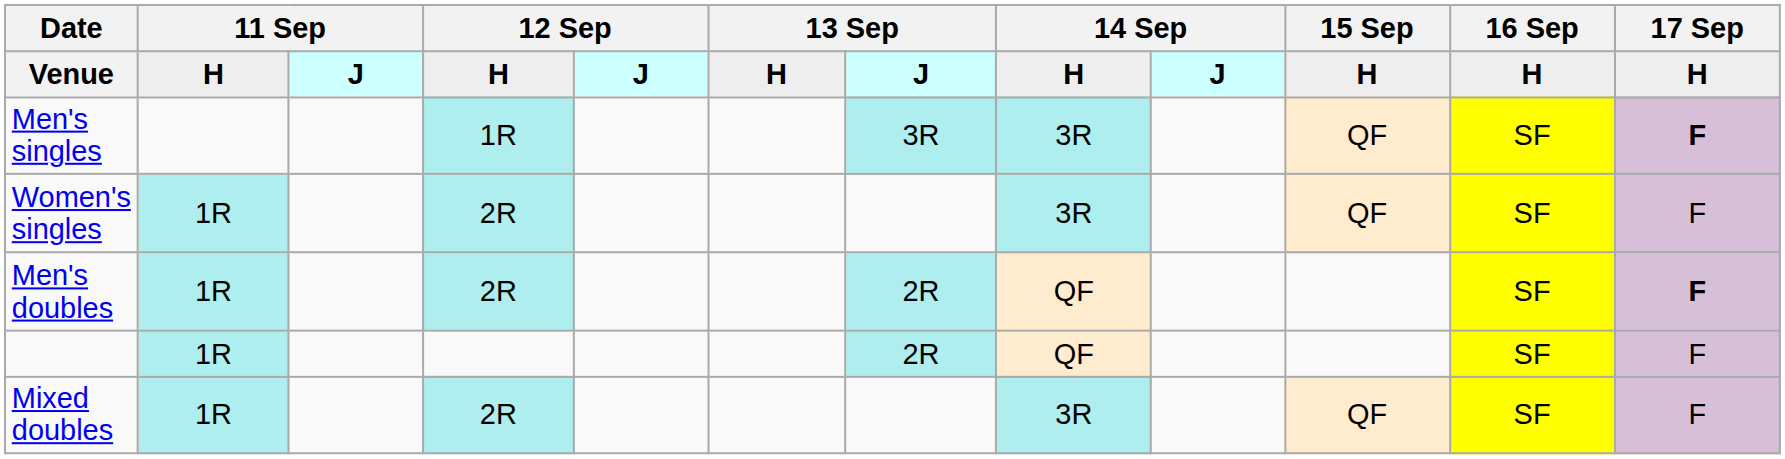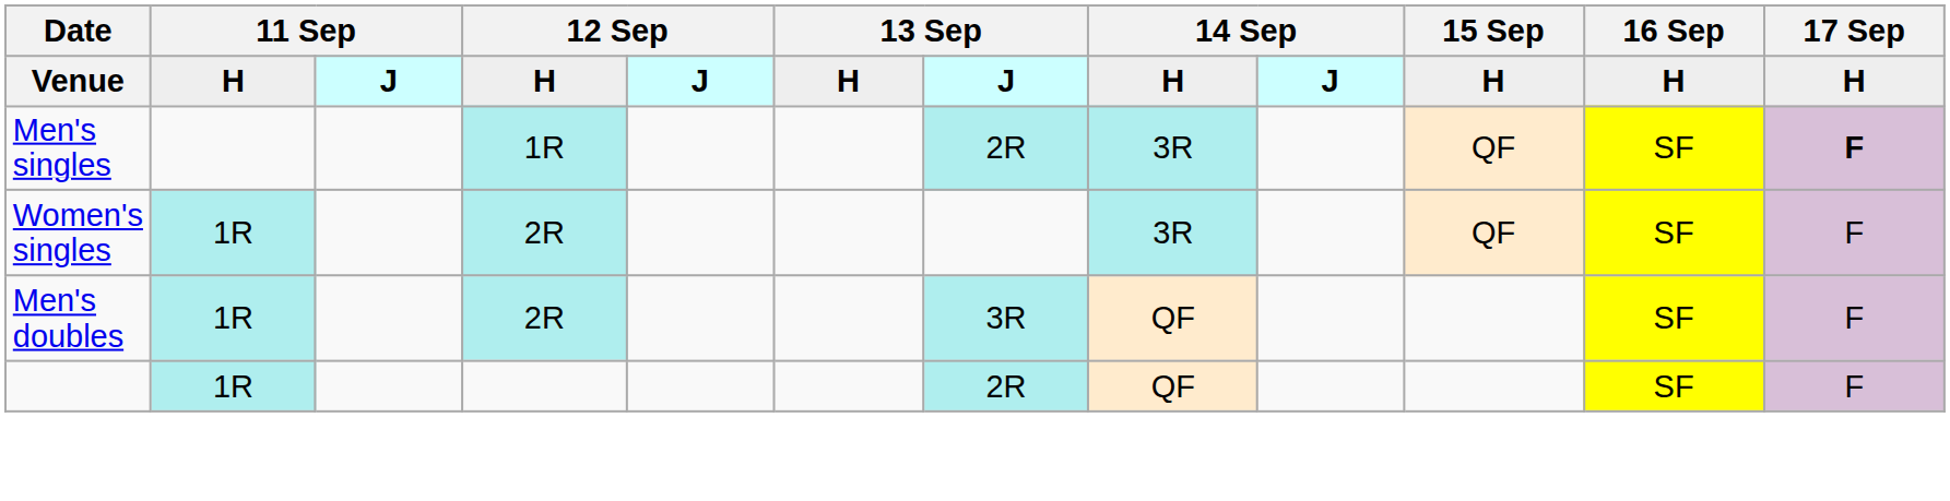Men's singles | 13 Sep / J: 3R -> 2R
Men's doubles | 13 Sep / J: 2R -> 3R
Men's doubles | 17 Sep / H: bold -> normal
- row: Mixed doubles | 1R | 2R | 3R | QF | SF | F
